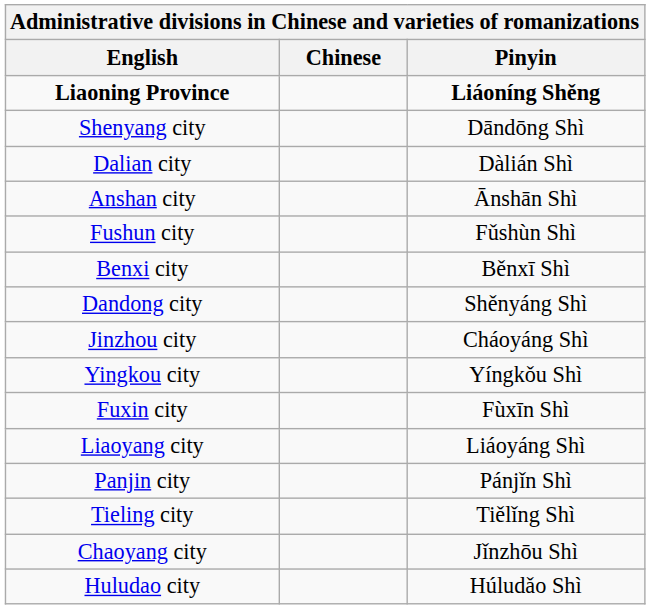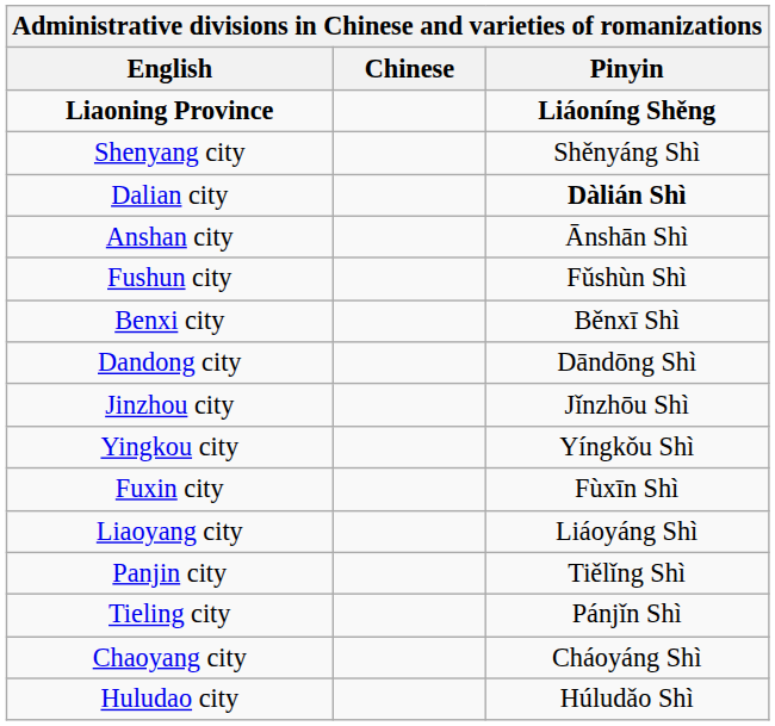Shenyang city | Pinyin: Dāndōng Shì -> Shěnyáng Shì
Dalian city | Pinyin: normal -> bold
Dandong city | Pinyin: Shěnyáng Shì -> Dāndōng Shì
Jinzhou city | Pinyin: Cháoyáng Shì -> Jǐnzhōu Shì
Panjin city | Pinyin: Pánjǐn Shì -> Tiělǐng Shì
Tieling city | Pinyin: Tiělǐng Shì -> Pánjǐn Shì
Chaoyang city | Pinyin: Jǐnzhōu Shì -> Cháoyáng Shì
